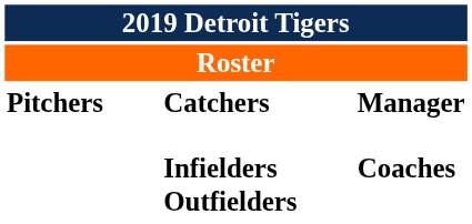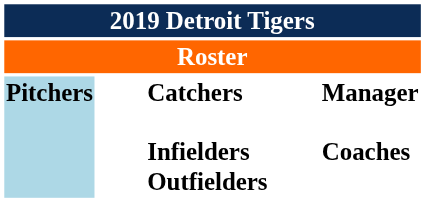Pitchers | column 1: no background -> lightblue background
